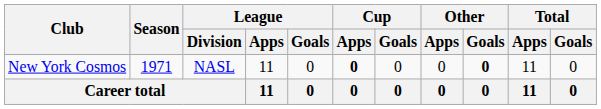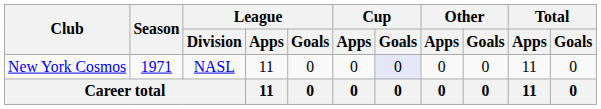New York Cosmos | Cup / Apps: bold -> normal
New York Cosmos | Cup / Goals: no background -> lavender background
New York Cosmos | Other / Goals: bold -> normal
